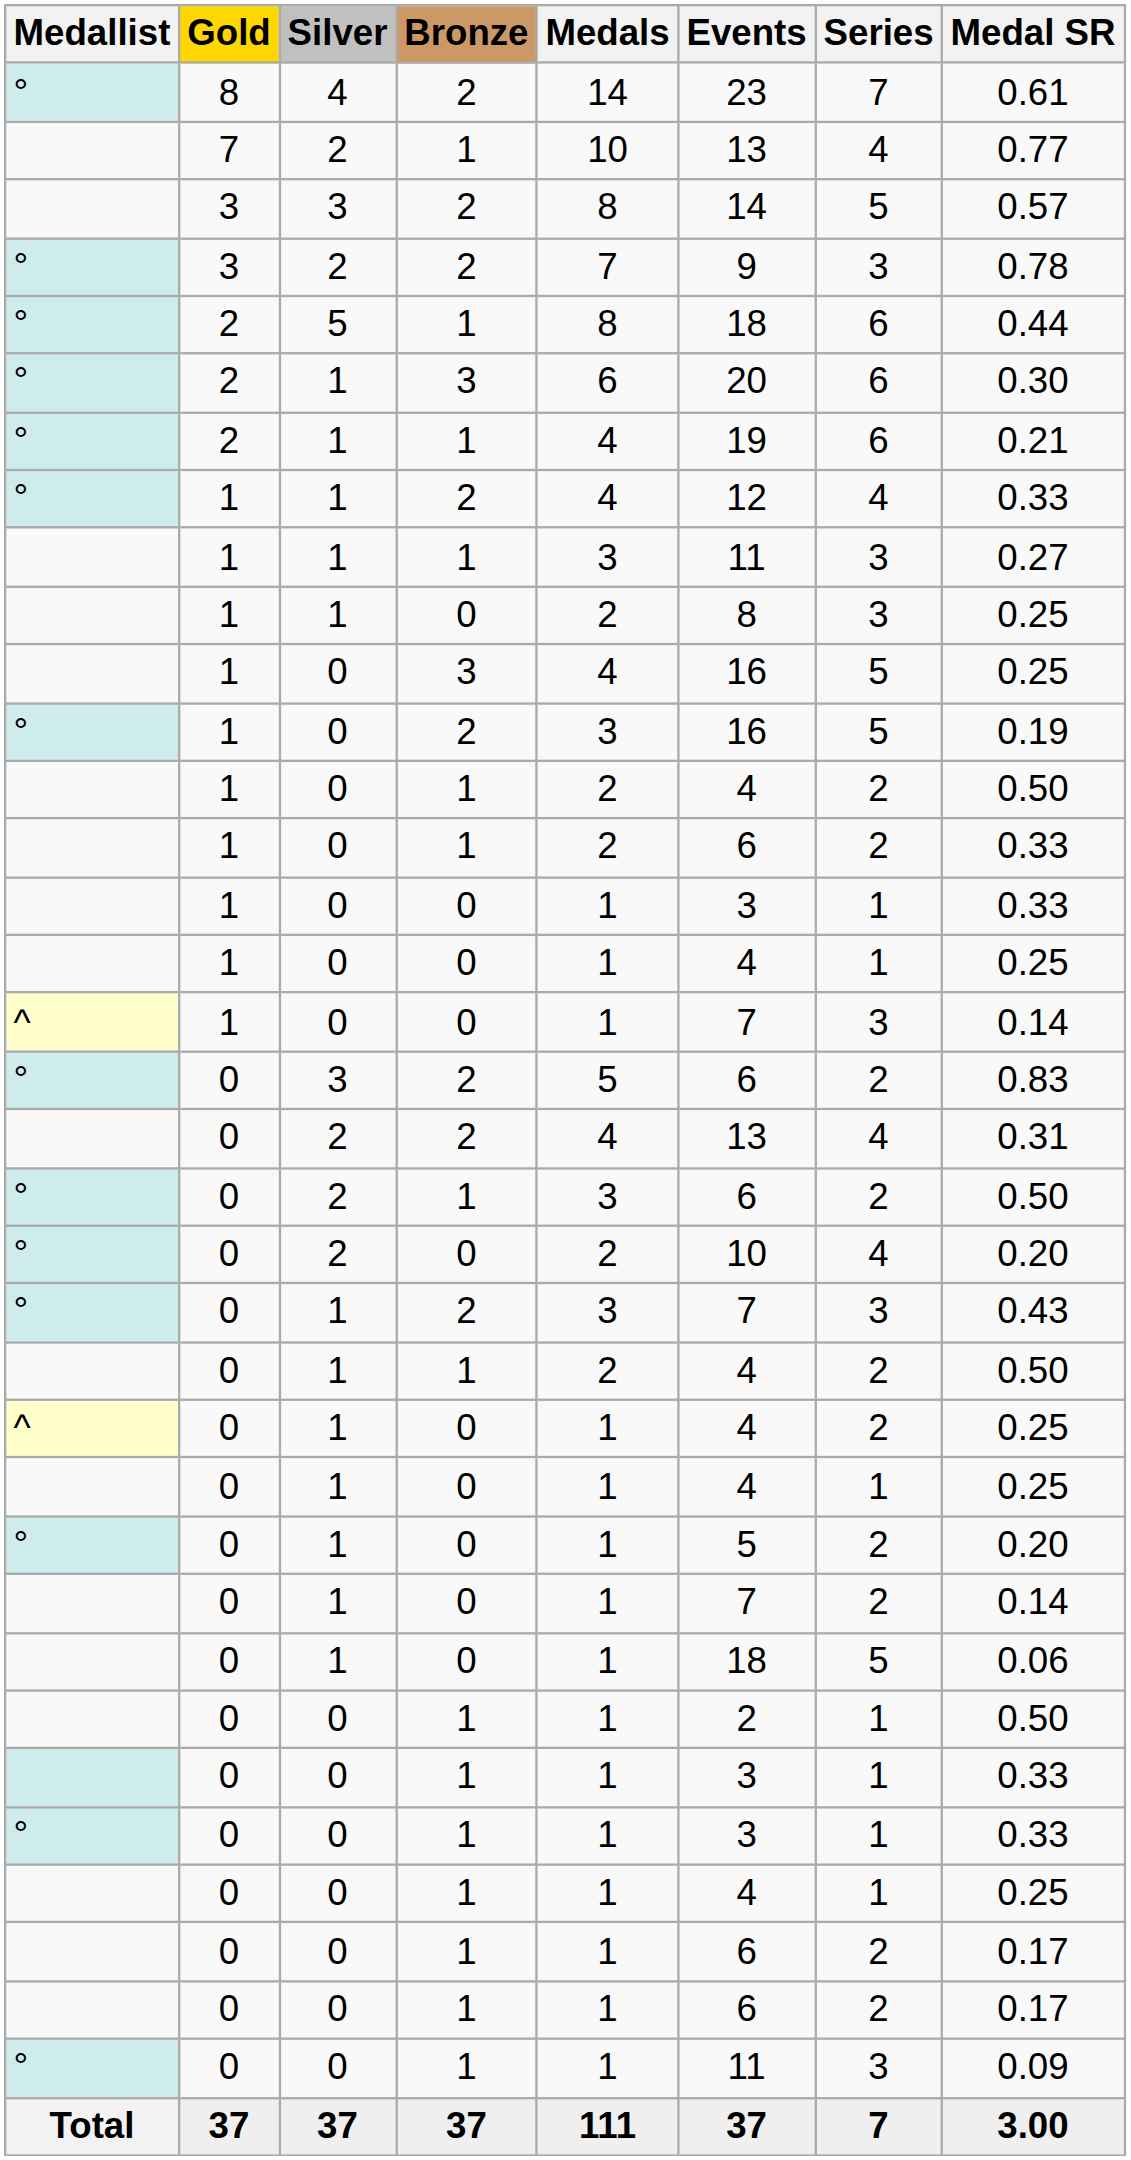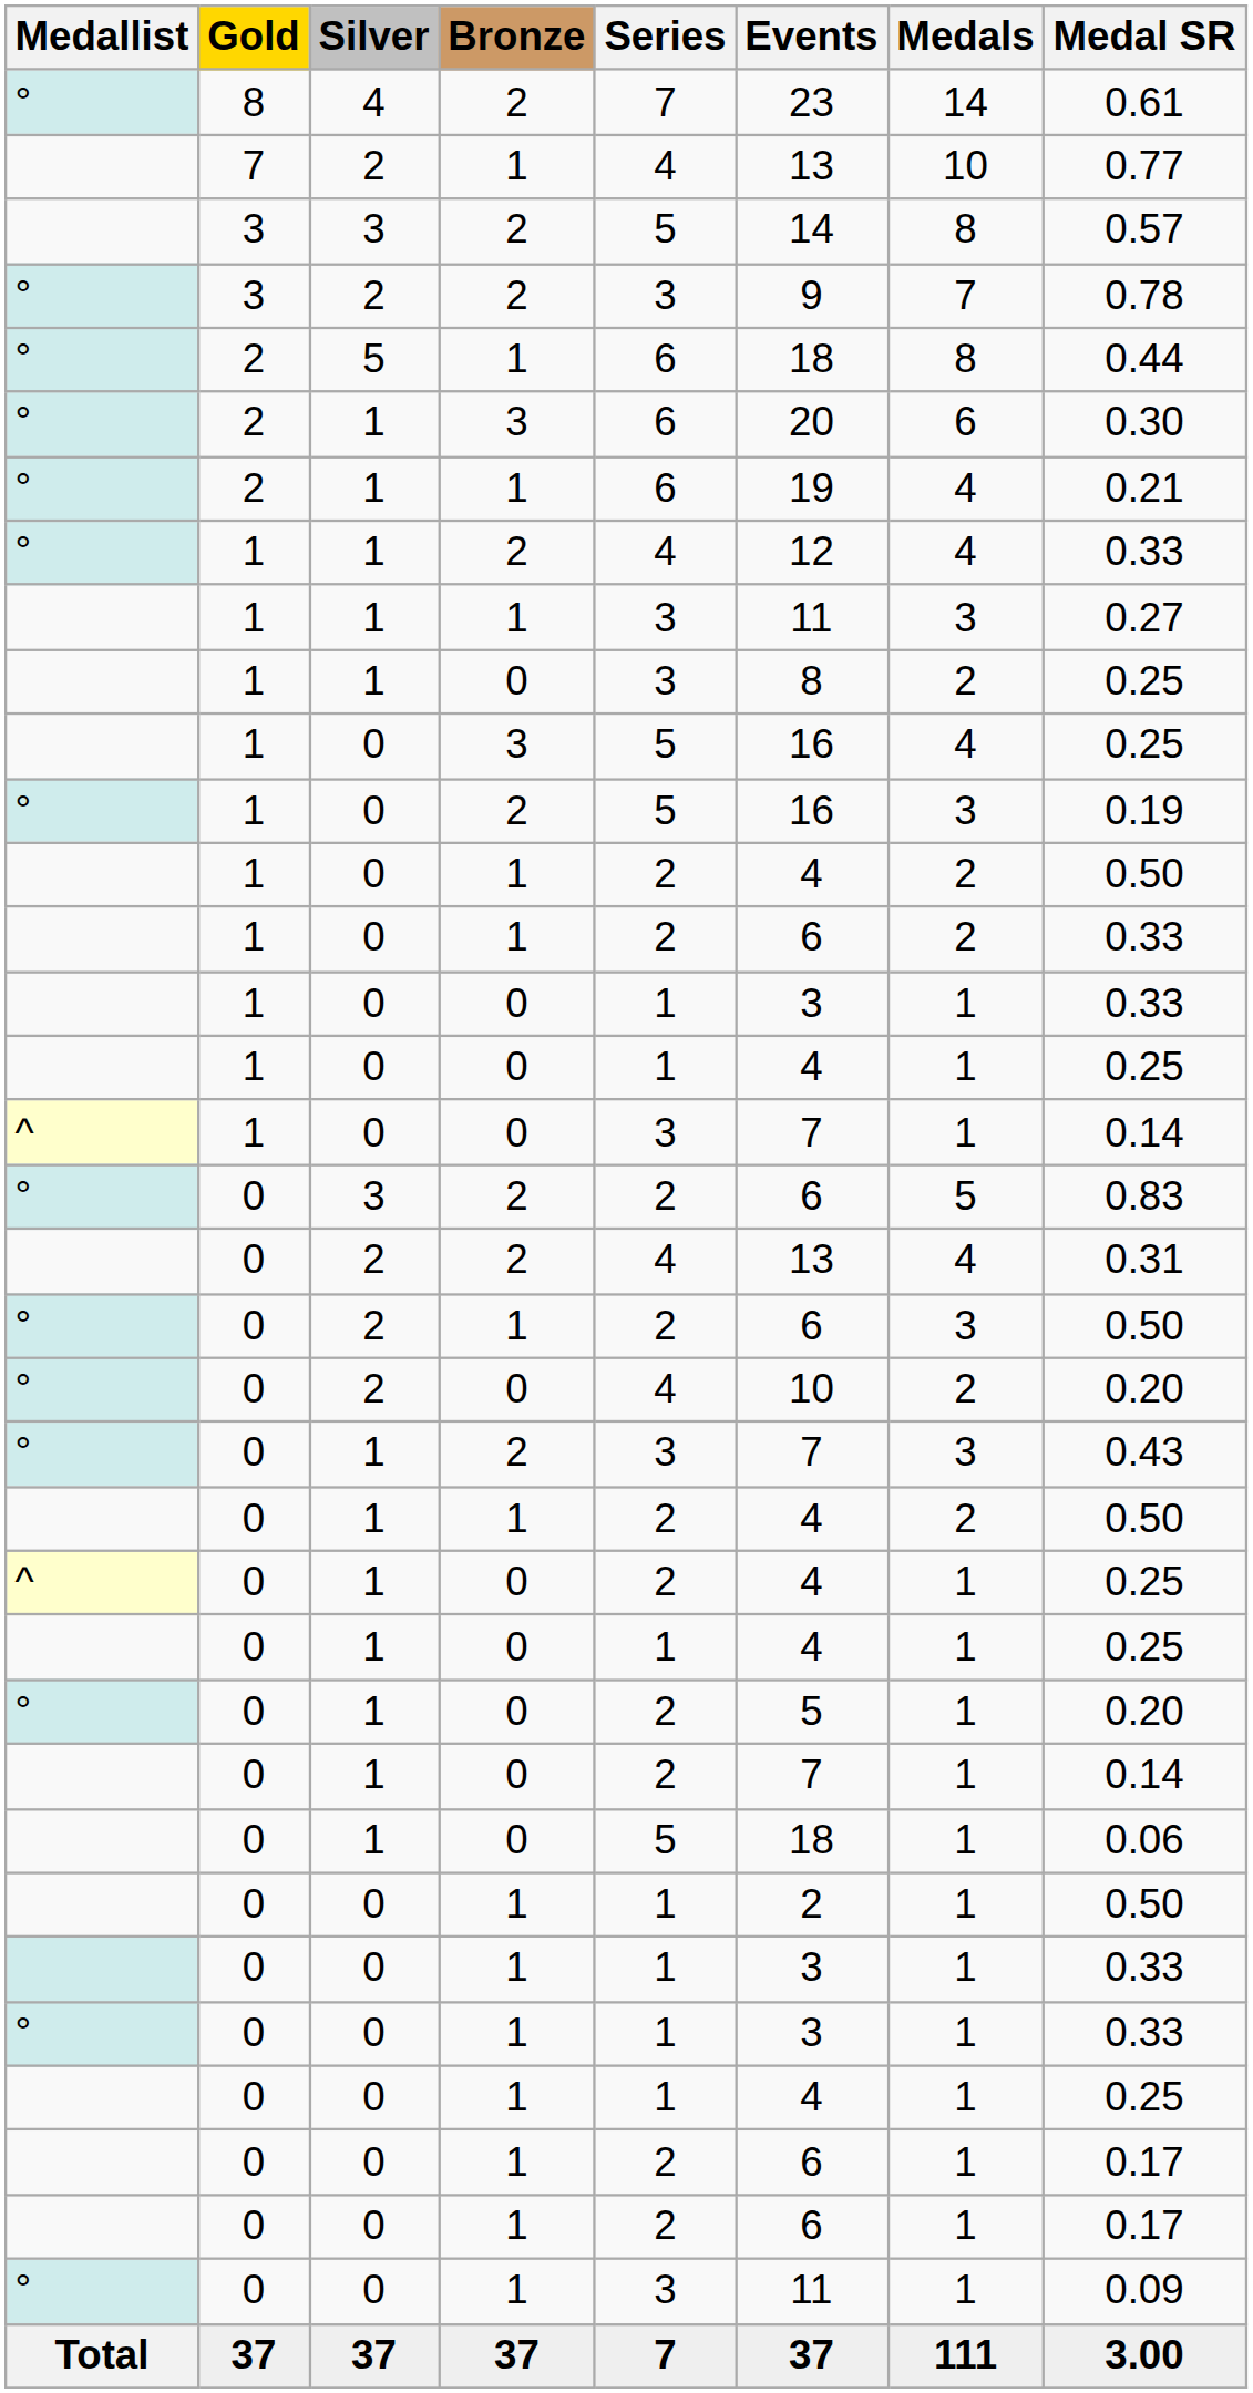columns swapped: Medals <-> Series
